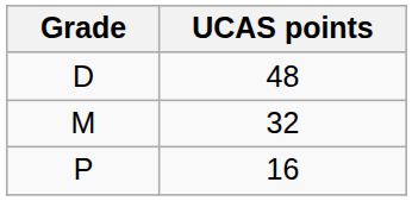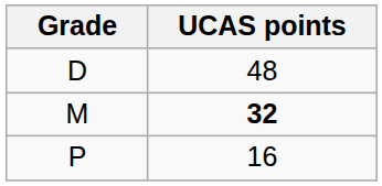M | UCAS points: normal -> bold
